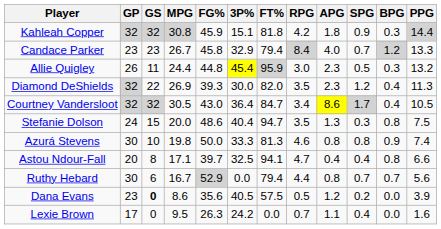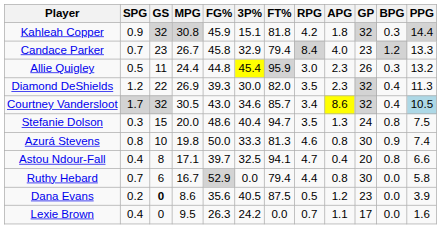columns swapped: GP <-> SPG
Courtney Vandersloot | 3P%: 36.4 -> 34.6
Courtney Vandersloot | FT%: 84.7 -> 85.7
Courtney Vandersloot | PPG: no background -> lightblue background
Ruthy Hebard | BPG: 0.7 -> 0.0
Ruthy Hebard | PPG: 5.6 -> 5.8
Dana Evans | FT%: 57.5 -> 87.5
